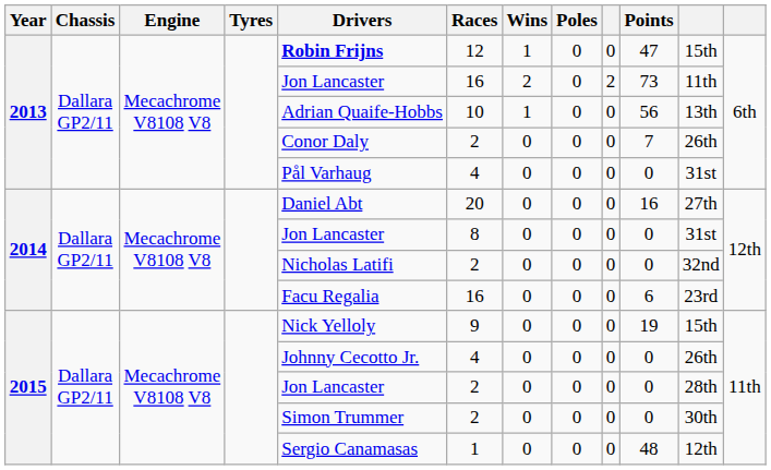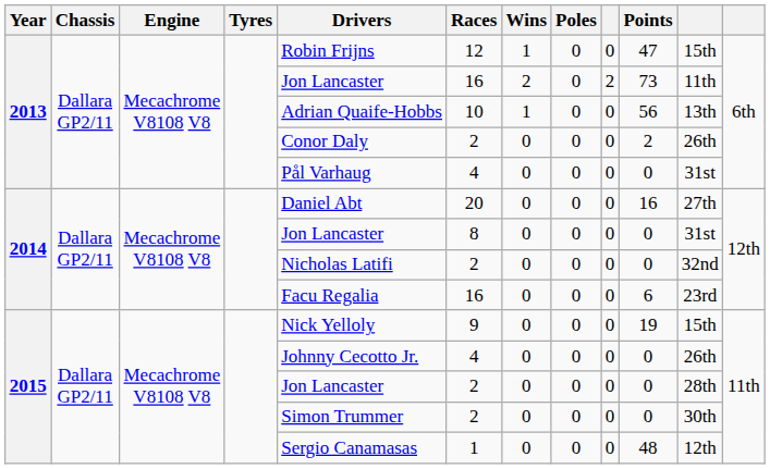row 2 | Drivers: bold -> normal
row 5 | Points: 7 -> 2
